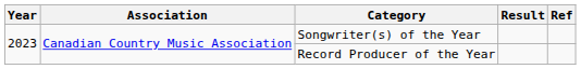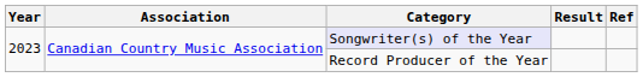Songwriter(s) of the Year | Category: no background -> lavender background
